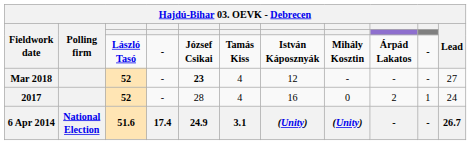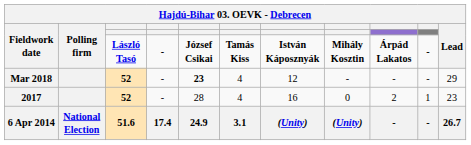Mar 2018 | Lead: 27 -> 29
2017 | Lead: 24 -> 23
